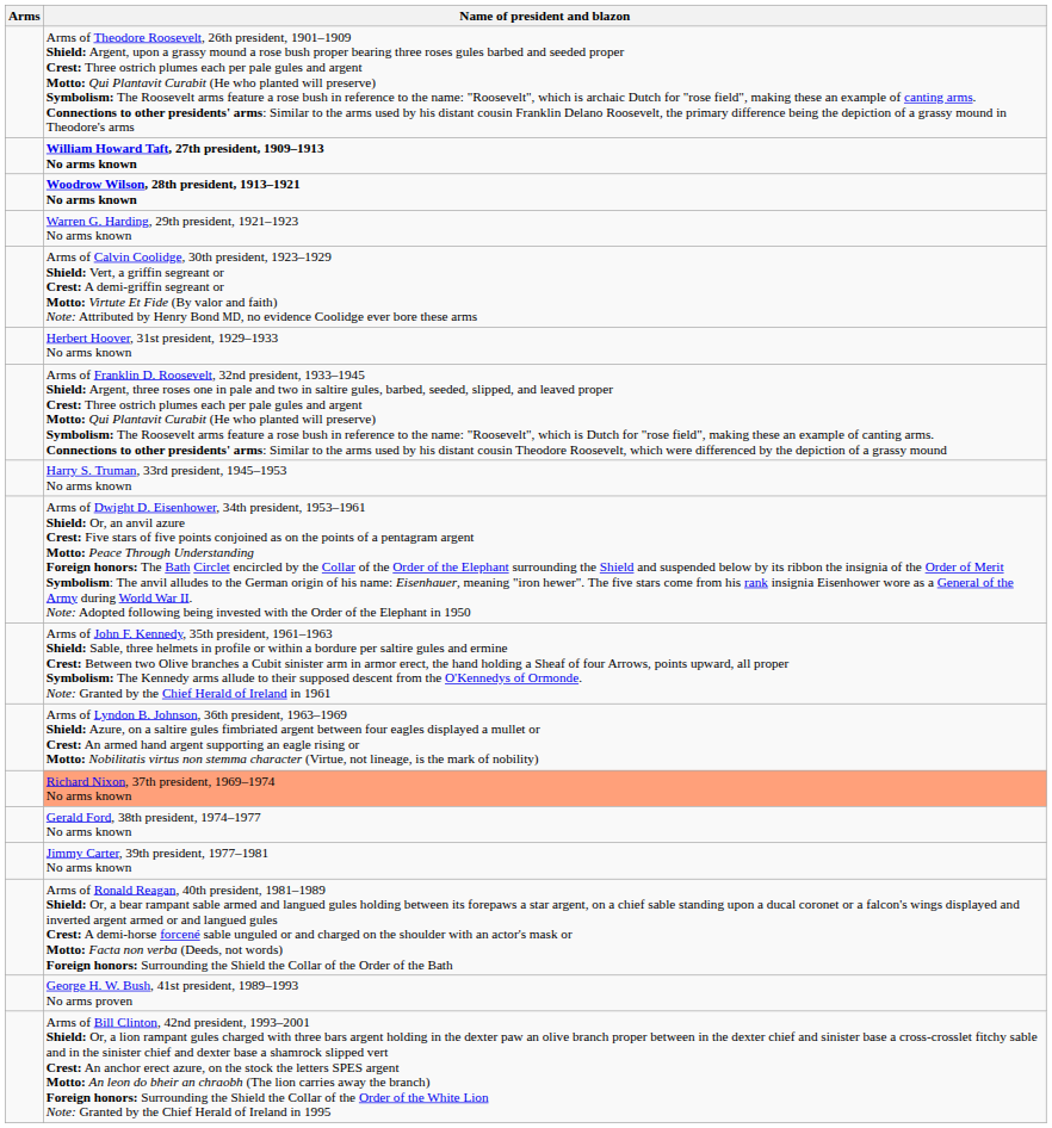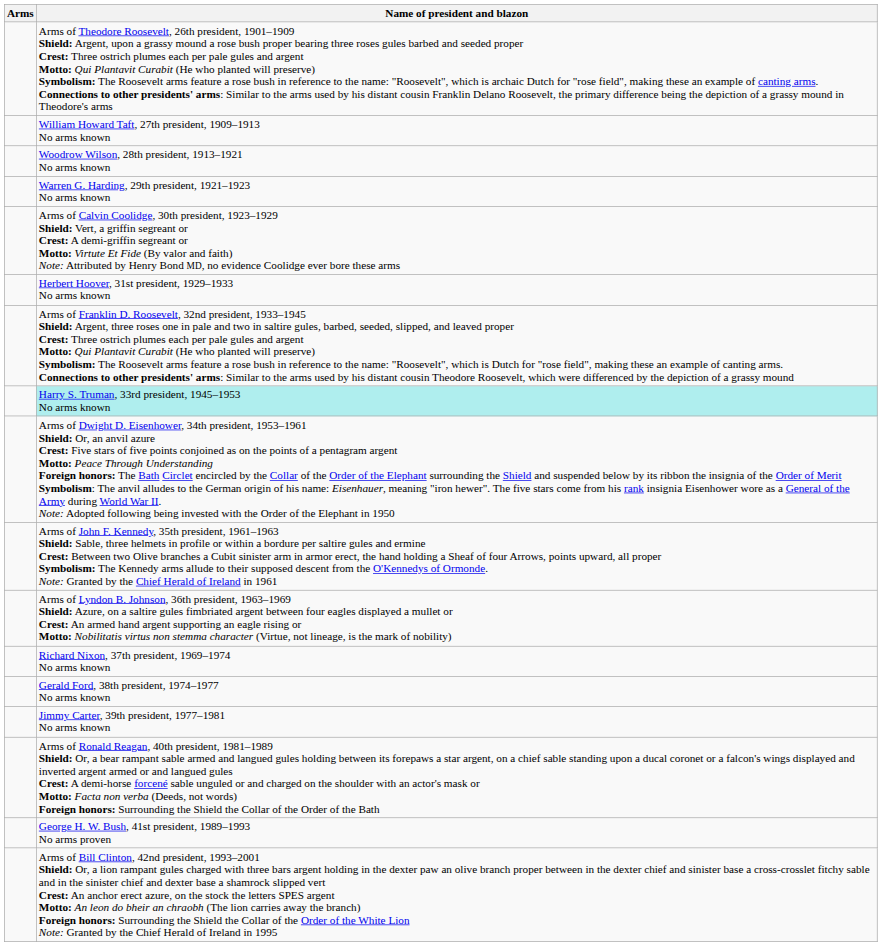William Howard Taft, 27th president, 1909–1913 No arms known | Name of president and blazon: bold -> normal
Woodrow Wilson, 28th president, 1913–1921 No arms known | Name of president and blazon: bold -> normal
Harry S. Truman, 33rd president, 1945–1953 No arms known | Name of president and blazon: no background -> paleturquoise background
Richard Nixon, 37th president, 1969–1974 No arms known | Name of president and blazon: lightsalmon background -> no background
